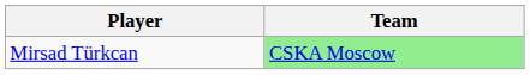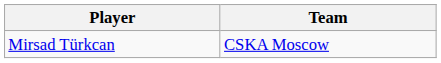Mirsad Türkcan | Team: lightgreen background -> no background
